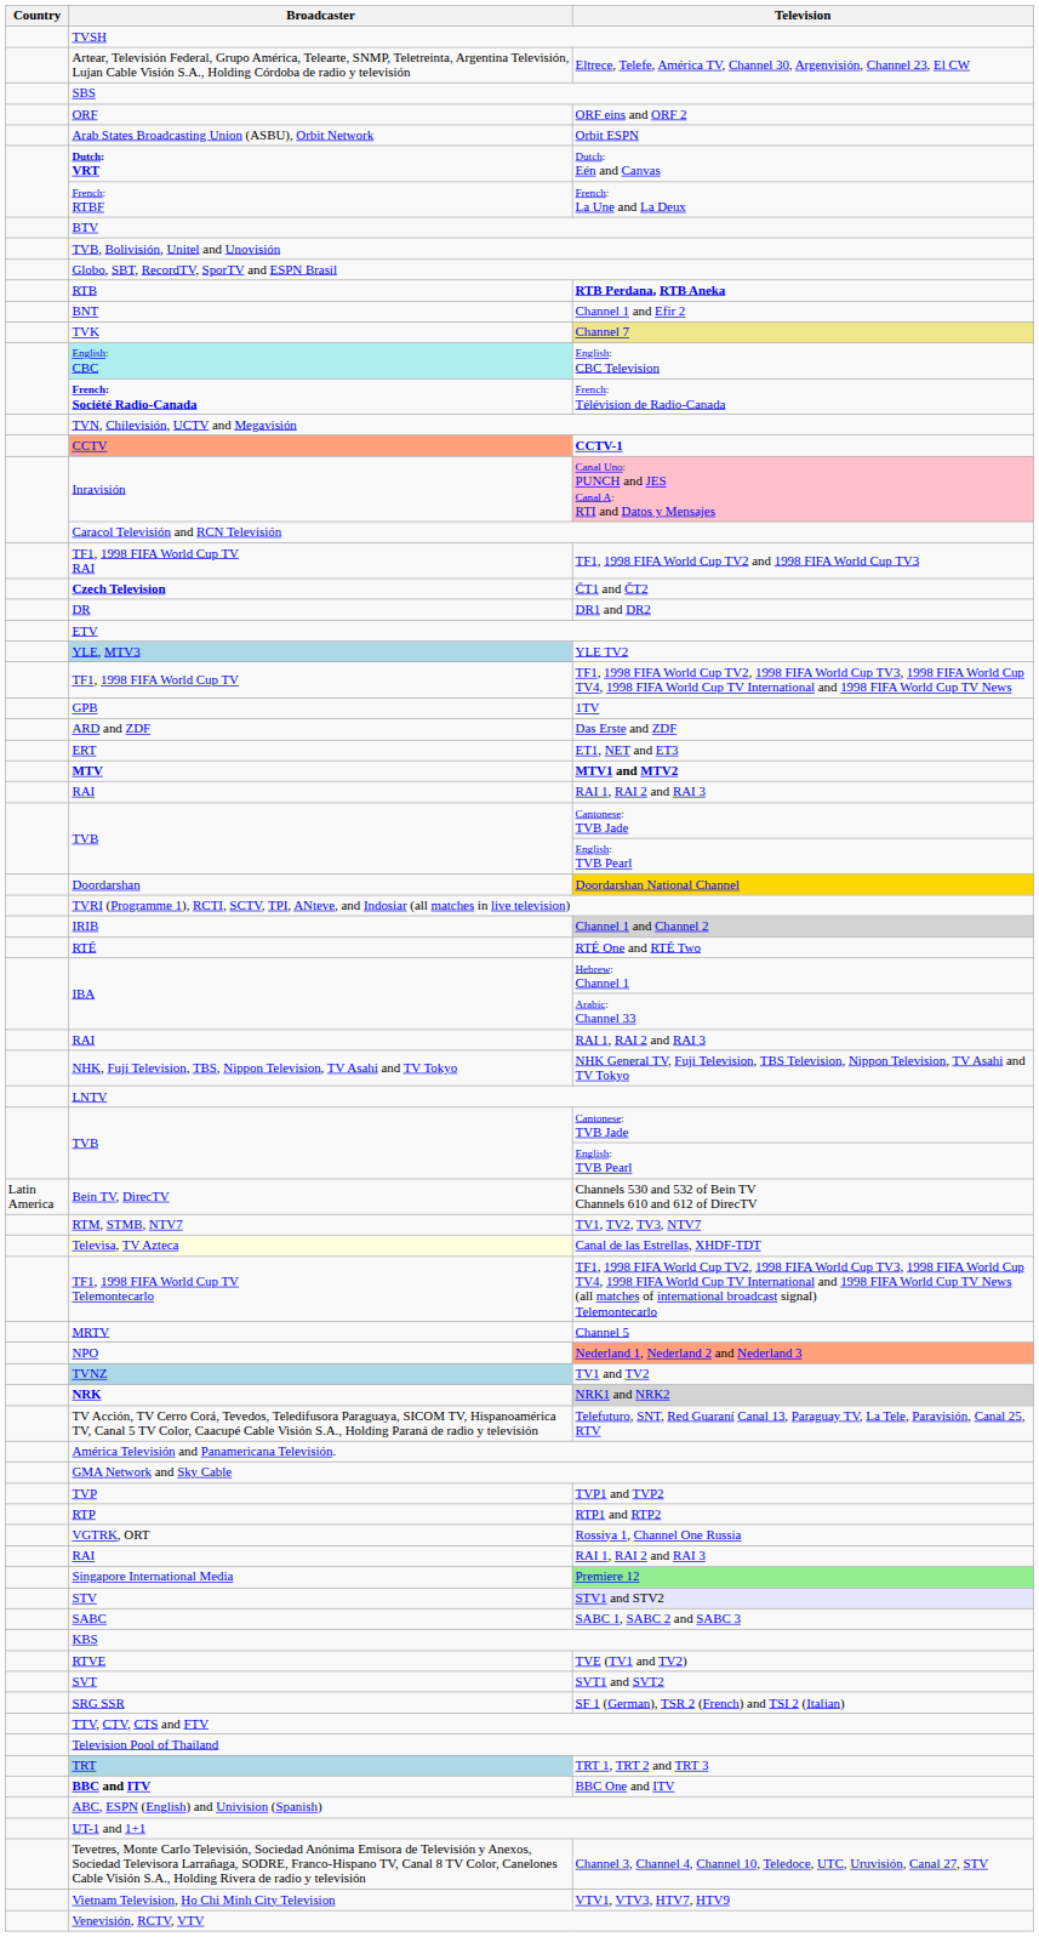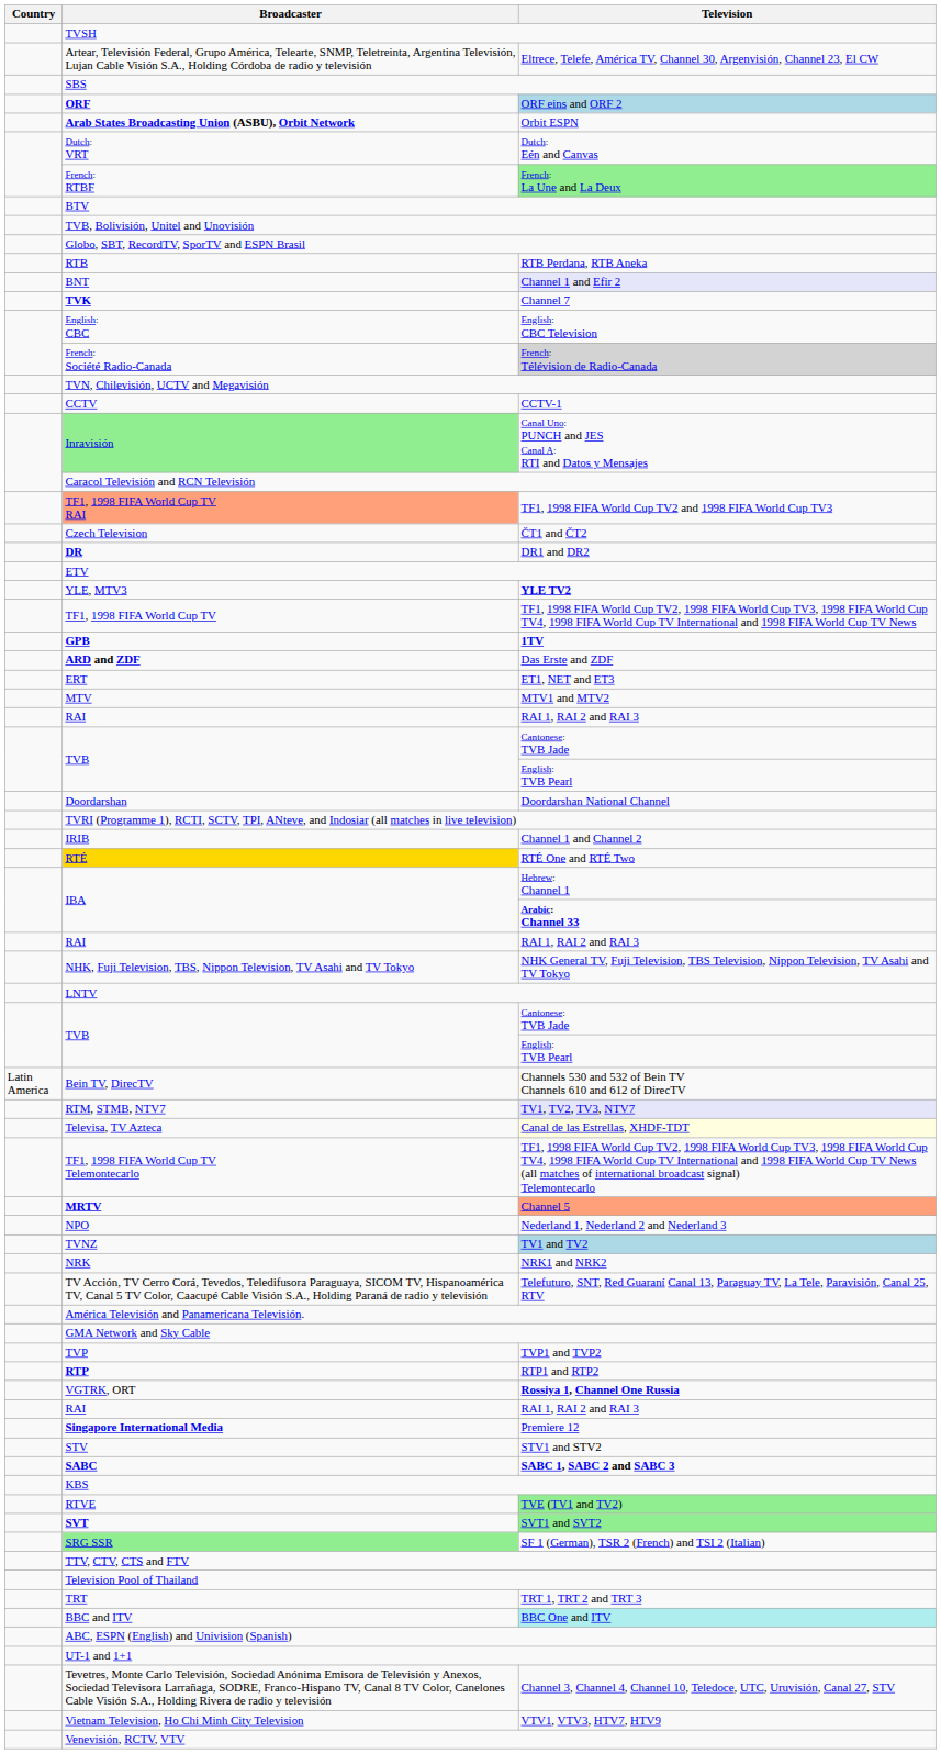ORF eins and ORF 2 | Broadcaster: normal -> bold
ORF eins and ORF 2 | Television: no background -> lightblue background
Orbit ESPN | Broadcaster: normal -> bold
Dutch: Eén and Canvas | Broadcaster: bold -> normal
French: La Une and La Deux | Television: no background -> lightgreen background
RTB Perdana, RTB Aneka | Television: bold -> normal
Channel 1 and Efir 2 | Television: no background -> lavender background
Channel 7 | Broadcaster: normal -> bold
Channel 7 | Television: khaki background -> no background
English: CBC Television | Broadcaster: paleturquoise background -> no background
French: Télévision de Radio-Canada | Broadcaster: bold -> normal
French: Télévision de Radio-Canada | Television: no background -> lightgrey background
CCTV-1 | Broadcaster: lightsalmon background -> no background
CCTV-1 | Television: bold -> normal
Canal Uno: PUNCH and JES Canal A: RTI and Datos y Mensajes | Broadcaster: no background -> lightgreen background
Canal Uno: PUNCH and JES Canal A: RTI and Datos y Mensajes | Television: pink background -> no background
TF1, 1998 FIFA World Cup TV2 and 1998 FIFA World Cup TV3 | Broadcaster: no background -> lightsalmon background
ČT1 and ČT2 | Broadcaster: bold -> normal
DR1 and DR2 | Broadcaster: normal -> bold
YLE TV2 | Broadcaster: lightblue background -> no background
YLE TV2 | Television: normal -> bold
1TV | Broadcaster: normal -> bold
1TV | Television: normal -> bold
Das Erste and ZDF | Broadcaster: normal -> bold
MTV1 and MTV2 | Broadcaster: bold -> normal
MTV1 and MTV2 | Television: bold -> normal
Doordarshan National Channel | Television: gold background -> no background
Channel 1 and Channel 2 | Television: lightgrey background -> no background
RTÉ One and RTÉ Two | Broadcaster: no background -> gold background
Arabic: Channel 33 | Television: normal -> bold
TV1, TV2, TV3, NTV7 | Television: no background -> lavender background
Canal de las Estrellas, XHDF-TDT | Broadcaster: lightyellow background -> no background
Canal de las Estrellas, XHDF-TDT | Television: no background -> lightyellow background
Channel 5 | Broadcaster: normal -> bold
Channel 5 | Television: no background -> lightsalmon background
Nederland 1, Nederland 2 and Nederland 3 | Television: lightsalmon background -> no background
TV1 and TV2 | Broadcaster: lightblue background -> no background
TV1 and TV2 | Television: no background -> lightblue background
NRK1 and NRK2 | Broadcaster: bold -> normal
NRK1 and NRK2 | Television: lightgrey background -> no background
RTP1 and RTP2 | Broadcaster: normal -> bold
Rossiya 1, Channel One Russia | Television: normal -> bold
Premiere 12 | Broadcaster: normal -> bold
Premiere 12 | Television: lightgreen background -> no background
STV1 and STV2 | Television: lavender background -> no background
SABC 1, SABC 2 and SABC 3 | Broadcaster: normal -> bold
SABC 1, SABC 2 and SABC 3 | Television: normal -> bold
TVE (TV1 and TV2) | Television: no background -> lightgreen background
SVT1 and SVT2 | Broadcaster: normal -> bold
SVT1 and SVT2 | Television: no background -> lightgreen background
SF 1 (German), TSR 2 (French) and TSI 2 (Italian) | Broadcaster: no background -> lightgreen background
TRT 1, TRT 2 and TRT 3 | Broadcaster: lightblue background -> no background
BBC One and ITV | Broadcaster: bold -> normal
BBC One and ITV | Television: no background -> paleturquoise background
